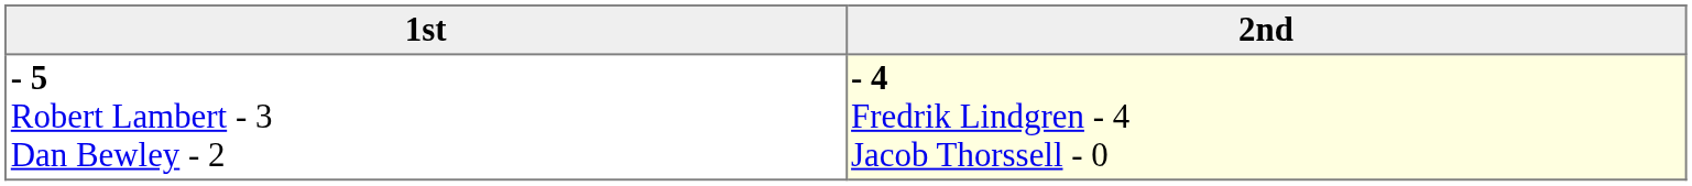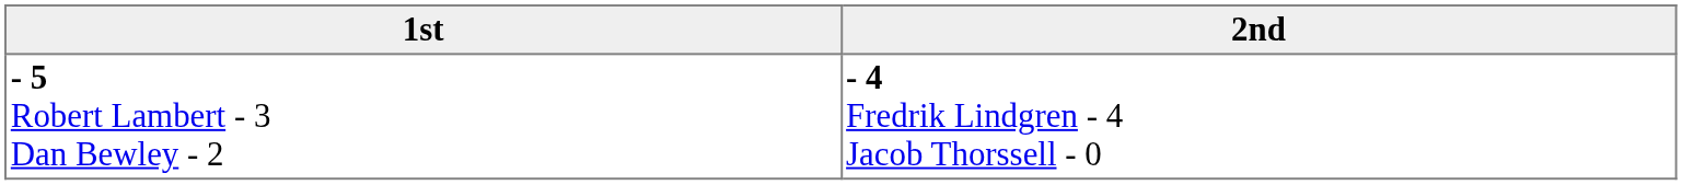- 5 Robert Lambert - 3 Dan Bewley - 2 | 2nd: lightyellow background -> no background
